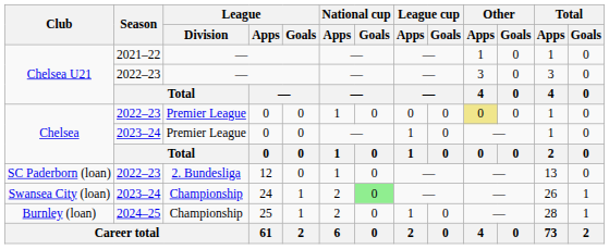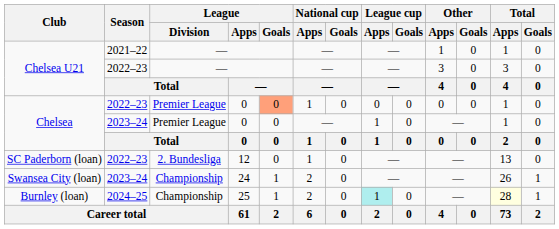Chelsea / 2022–23 | League / Goals: no background -> lightsalmon background
Chelsea / 2022–23 | Other / Apps: khaki background -> no background
Swansea City (loan) | National cup / Goals: lightgreen background -> no background
Burnley (loan) | League cup / Apps: no background -> paleturquoise background
Burnley (loan) | Total / Apps: no background -> lightyellow background
